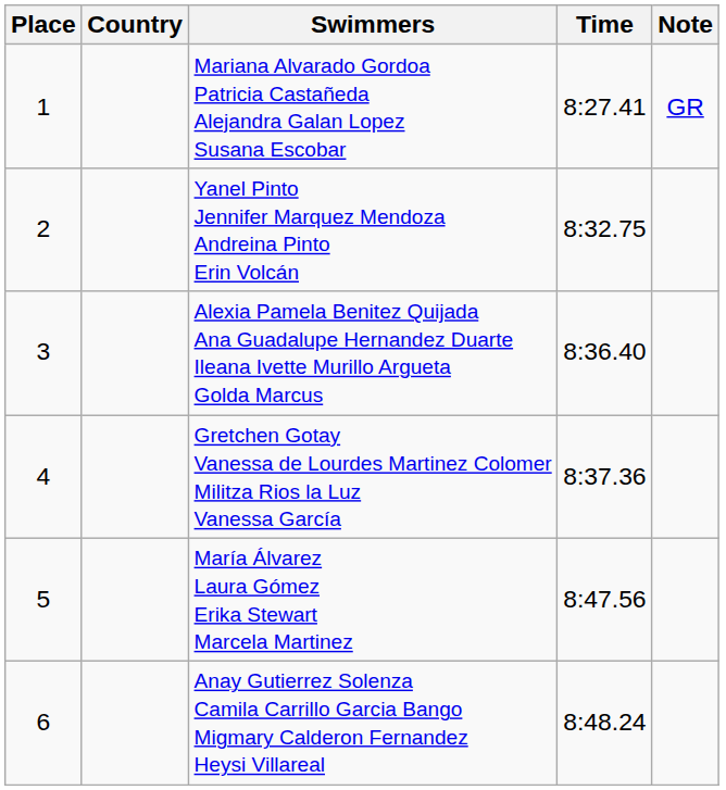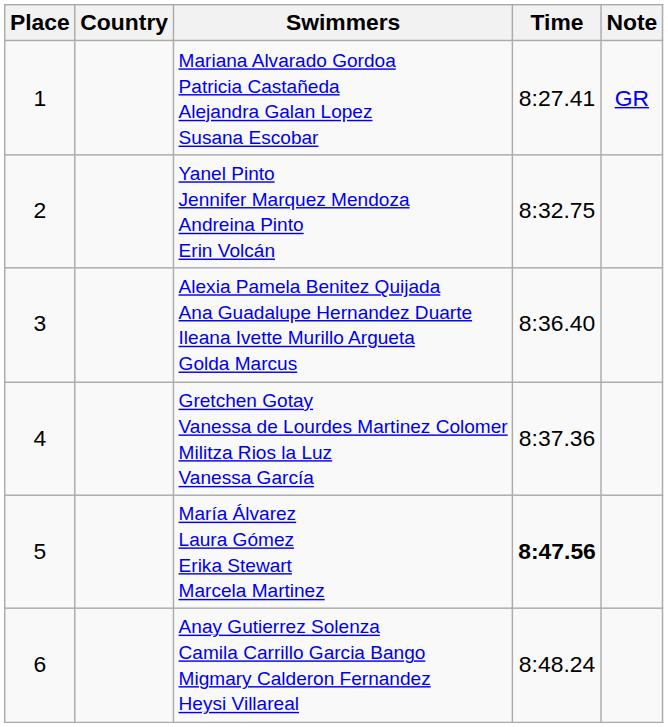María Álvarez Laura Gómez Erika Stewart Marcela Martinez | Time: normal -> bold
